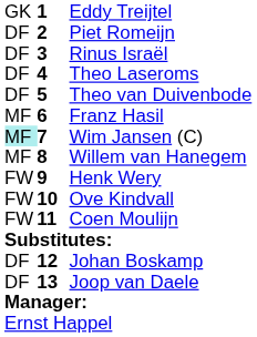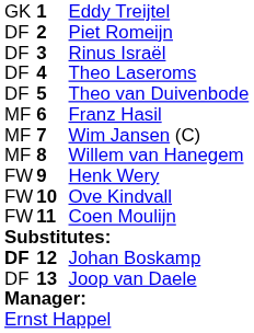Wim Jansen (C) | column 1: paleturquoise background -> no background
Johan Boskamp | column 1: normal -> bold
